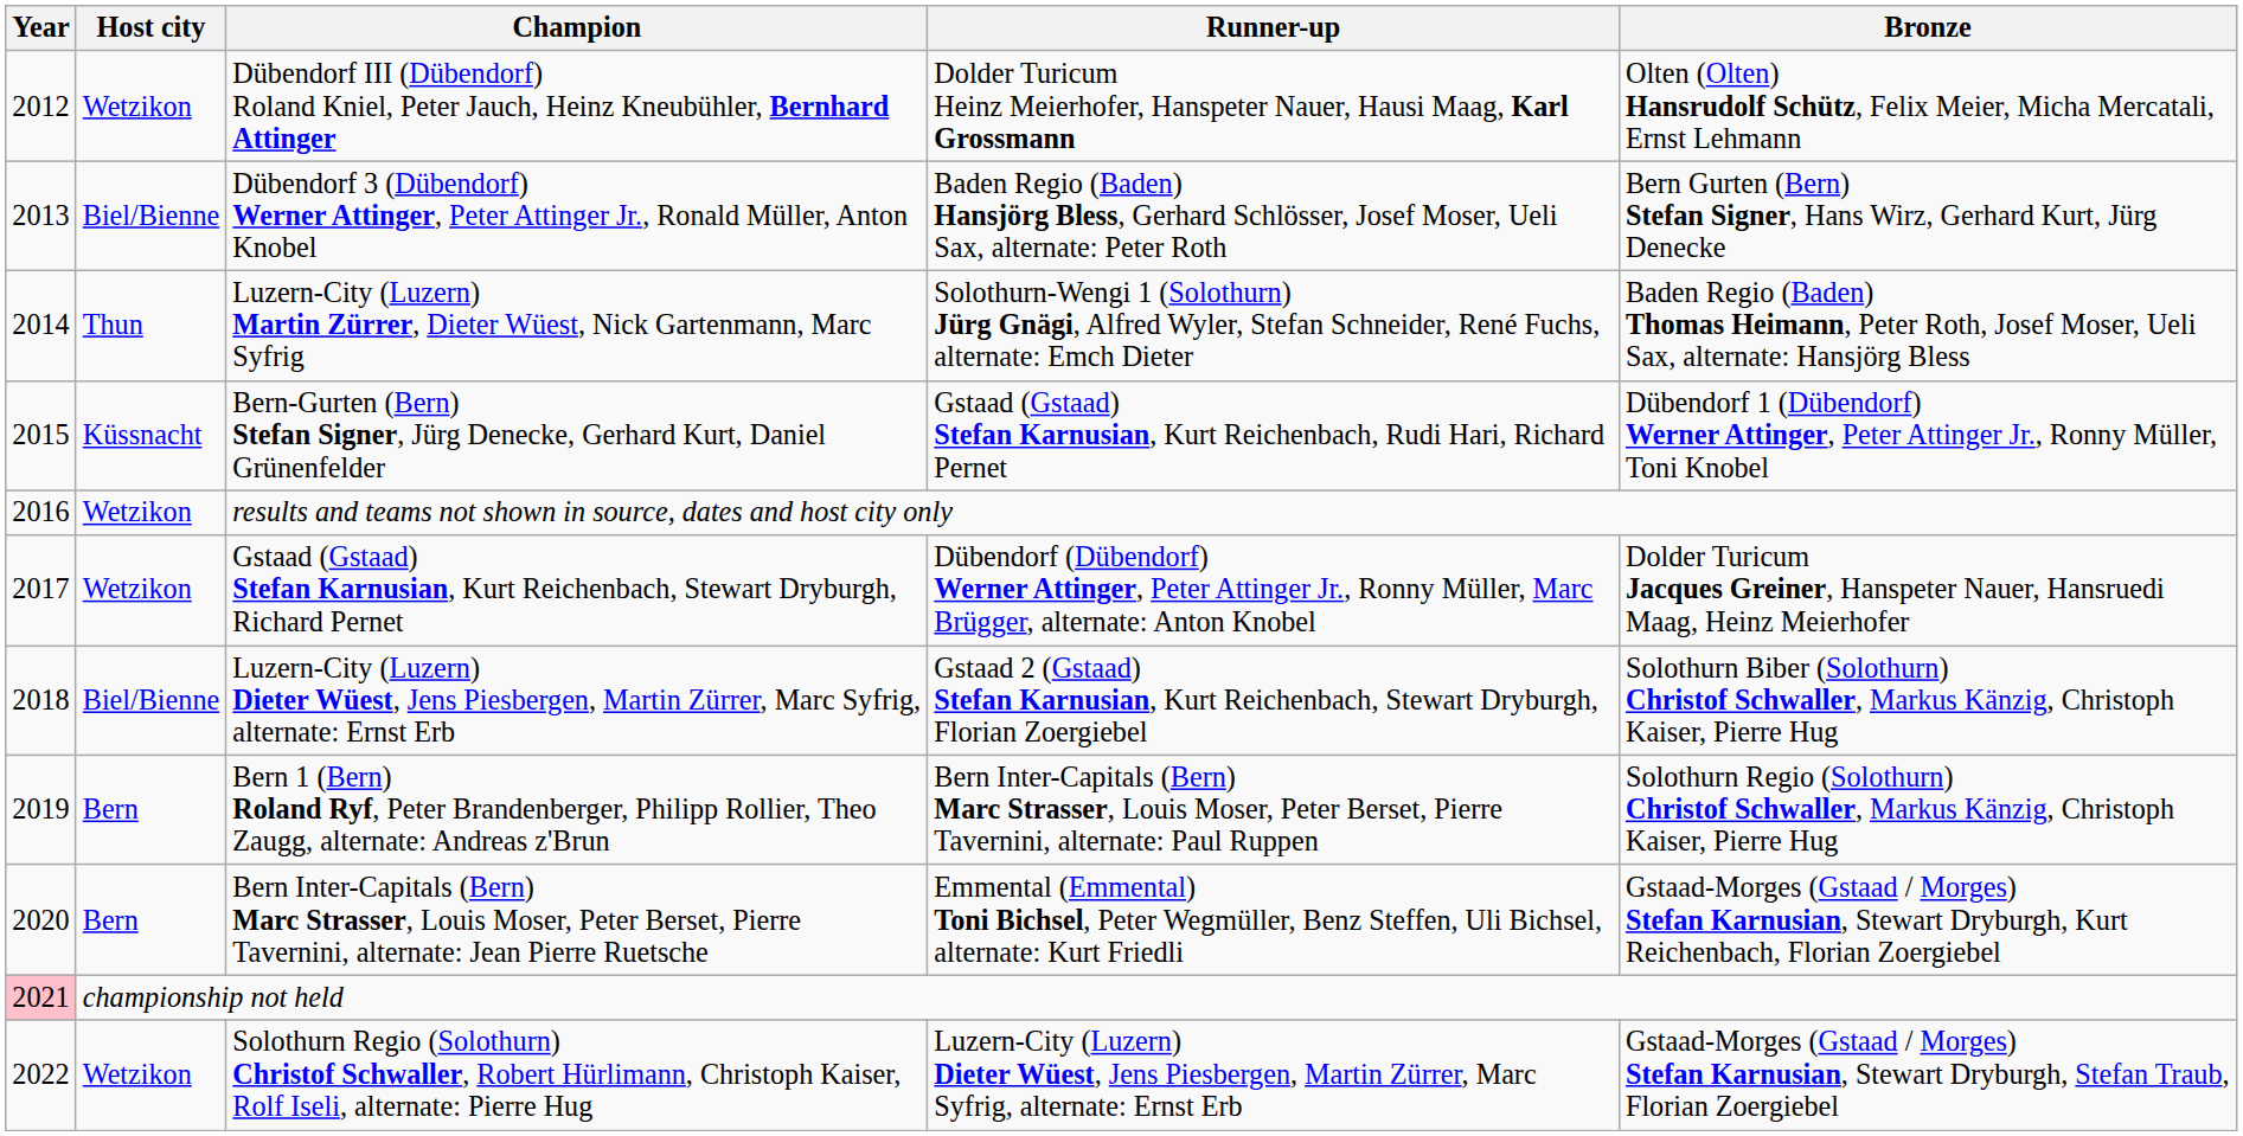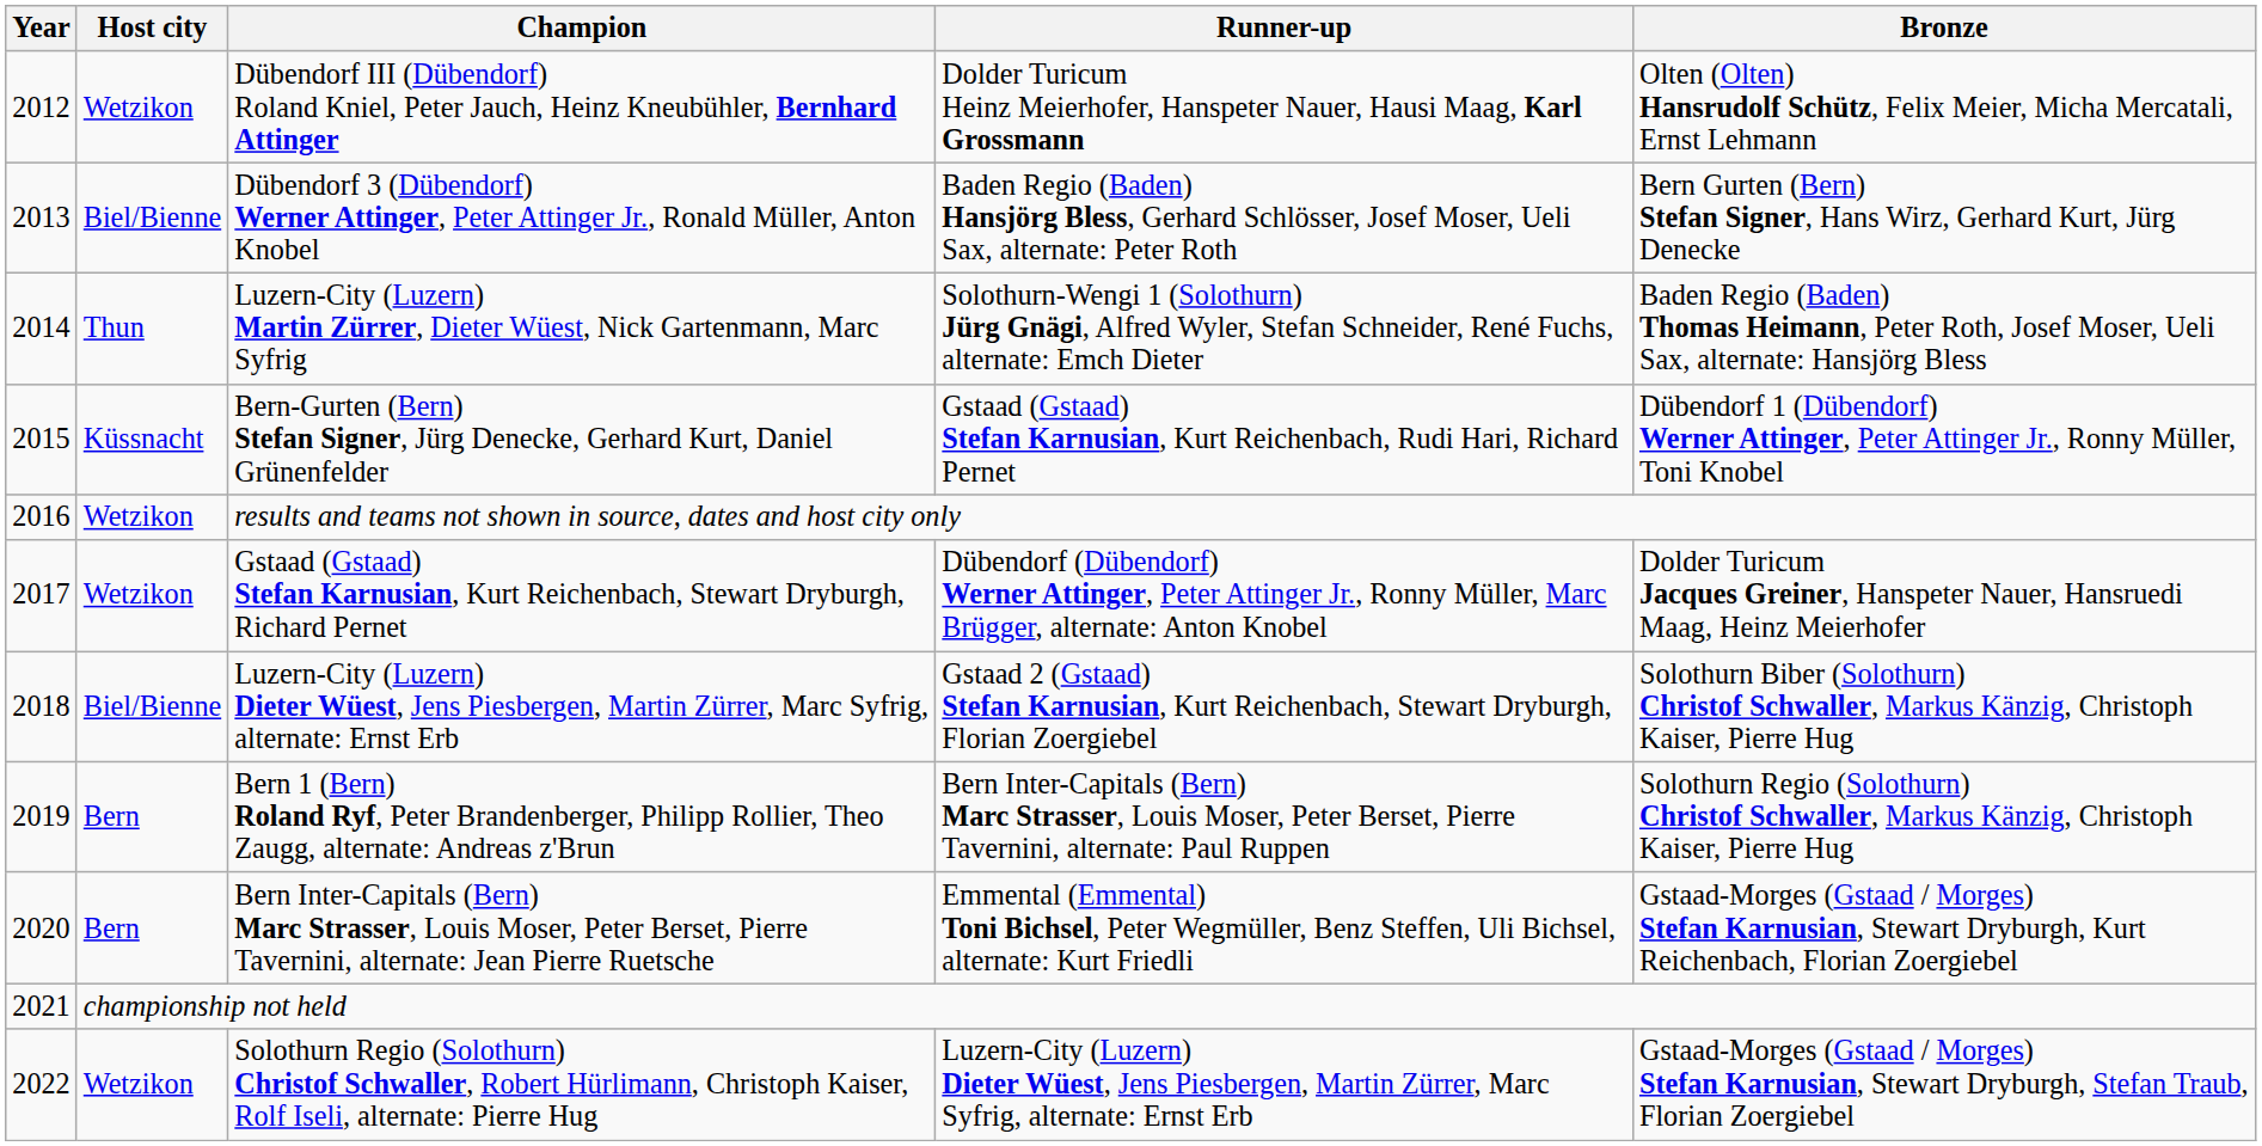championship not held | Year: pink background -> no background
